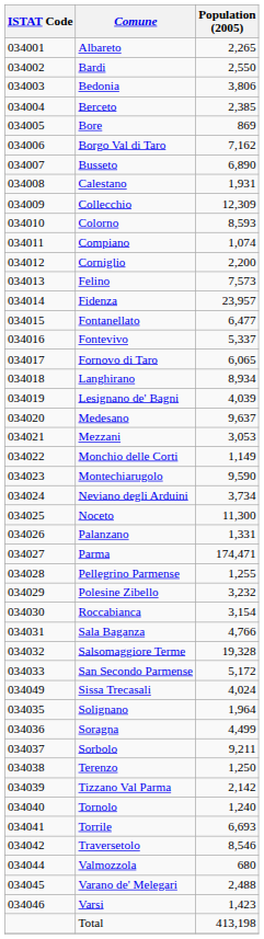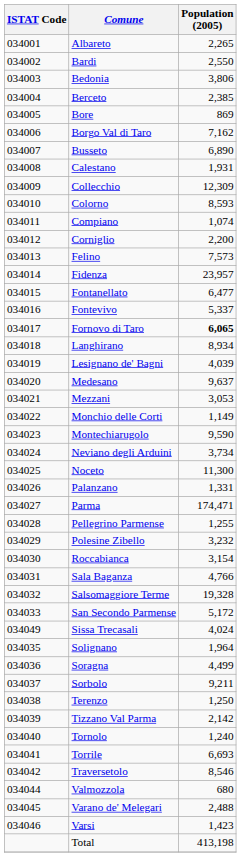Fornovo di Taro | Population (2005): normal -> bold
